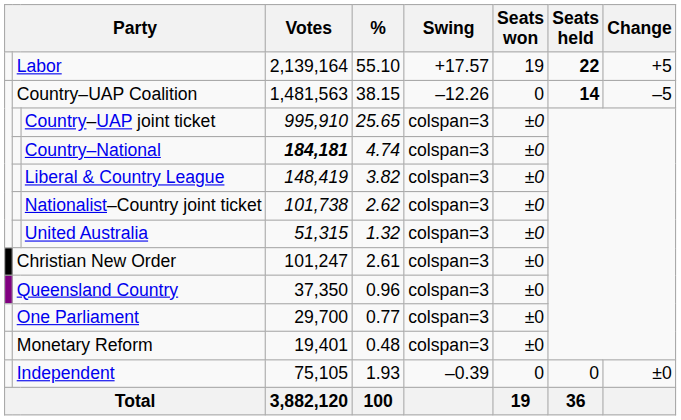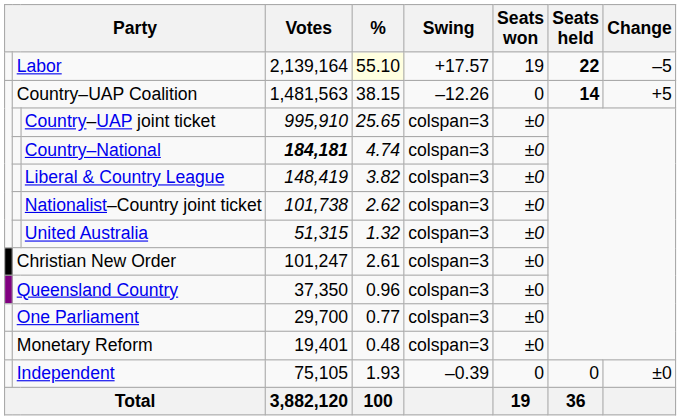Labor | %: no background -> lightyellow background
Labor | Change: +5 -> –5
Country–UAP Coalition | Change: –5 -> +5
